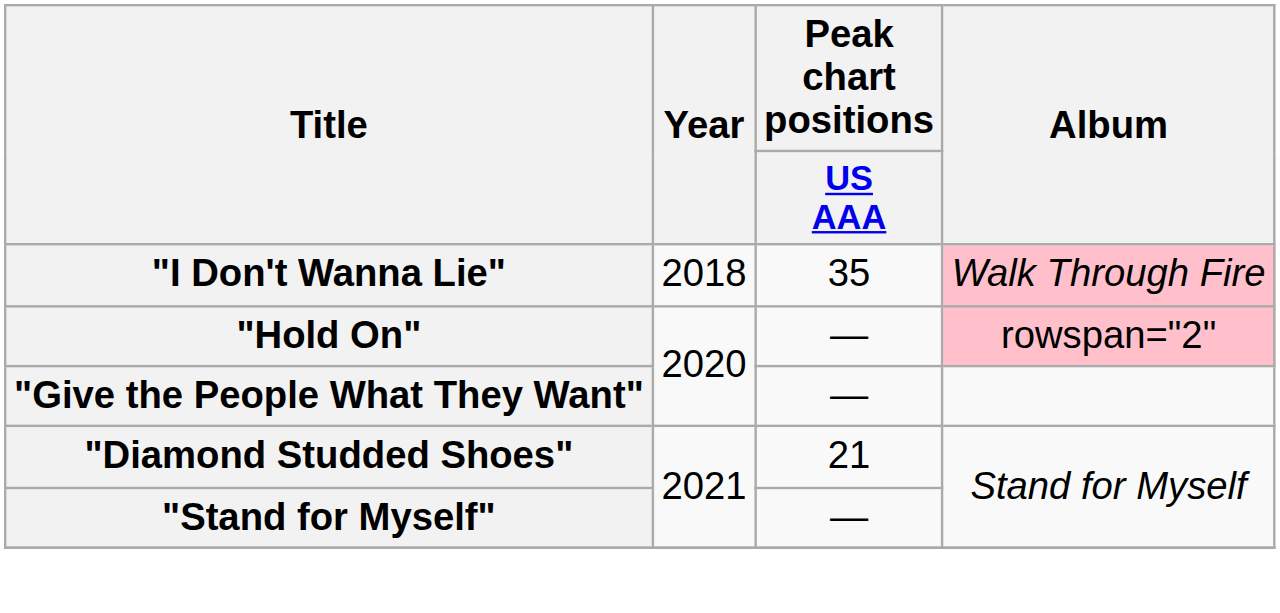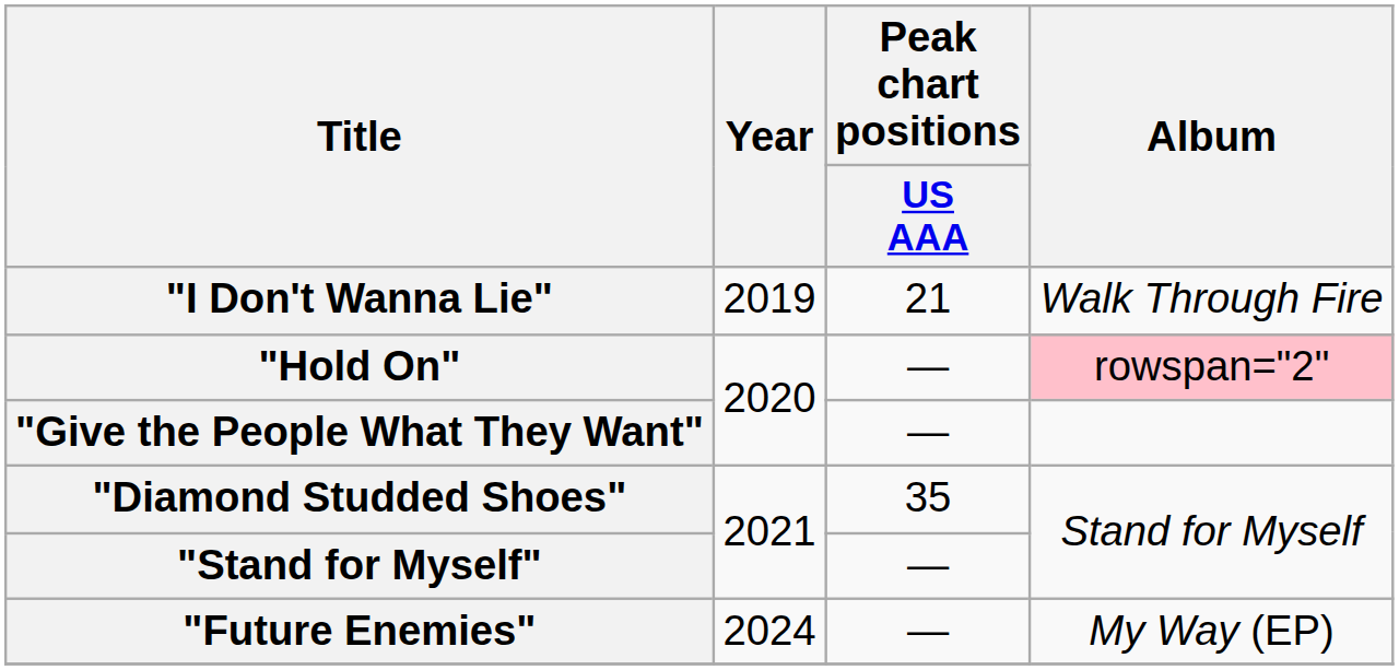"I Don't Wanna Lie" | Year: 2018 -> 2019
"I Don't Wanna Lie" | Peak chart positions / US AAA: 35 -> 21
"I Don't Wanna Lie" | Album: pink background -> no background
"Diamond Studded Shoes" | Peak chart positions / US AAA: 21 -> 35
+ row: "Future Enemies" | 2024 | — | My Way (EP)
